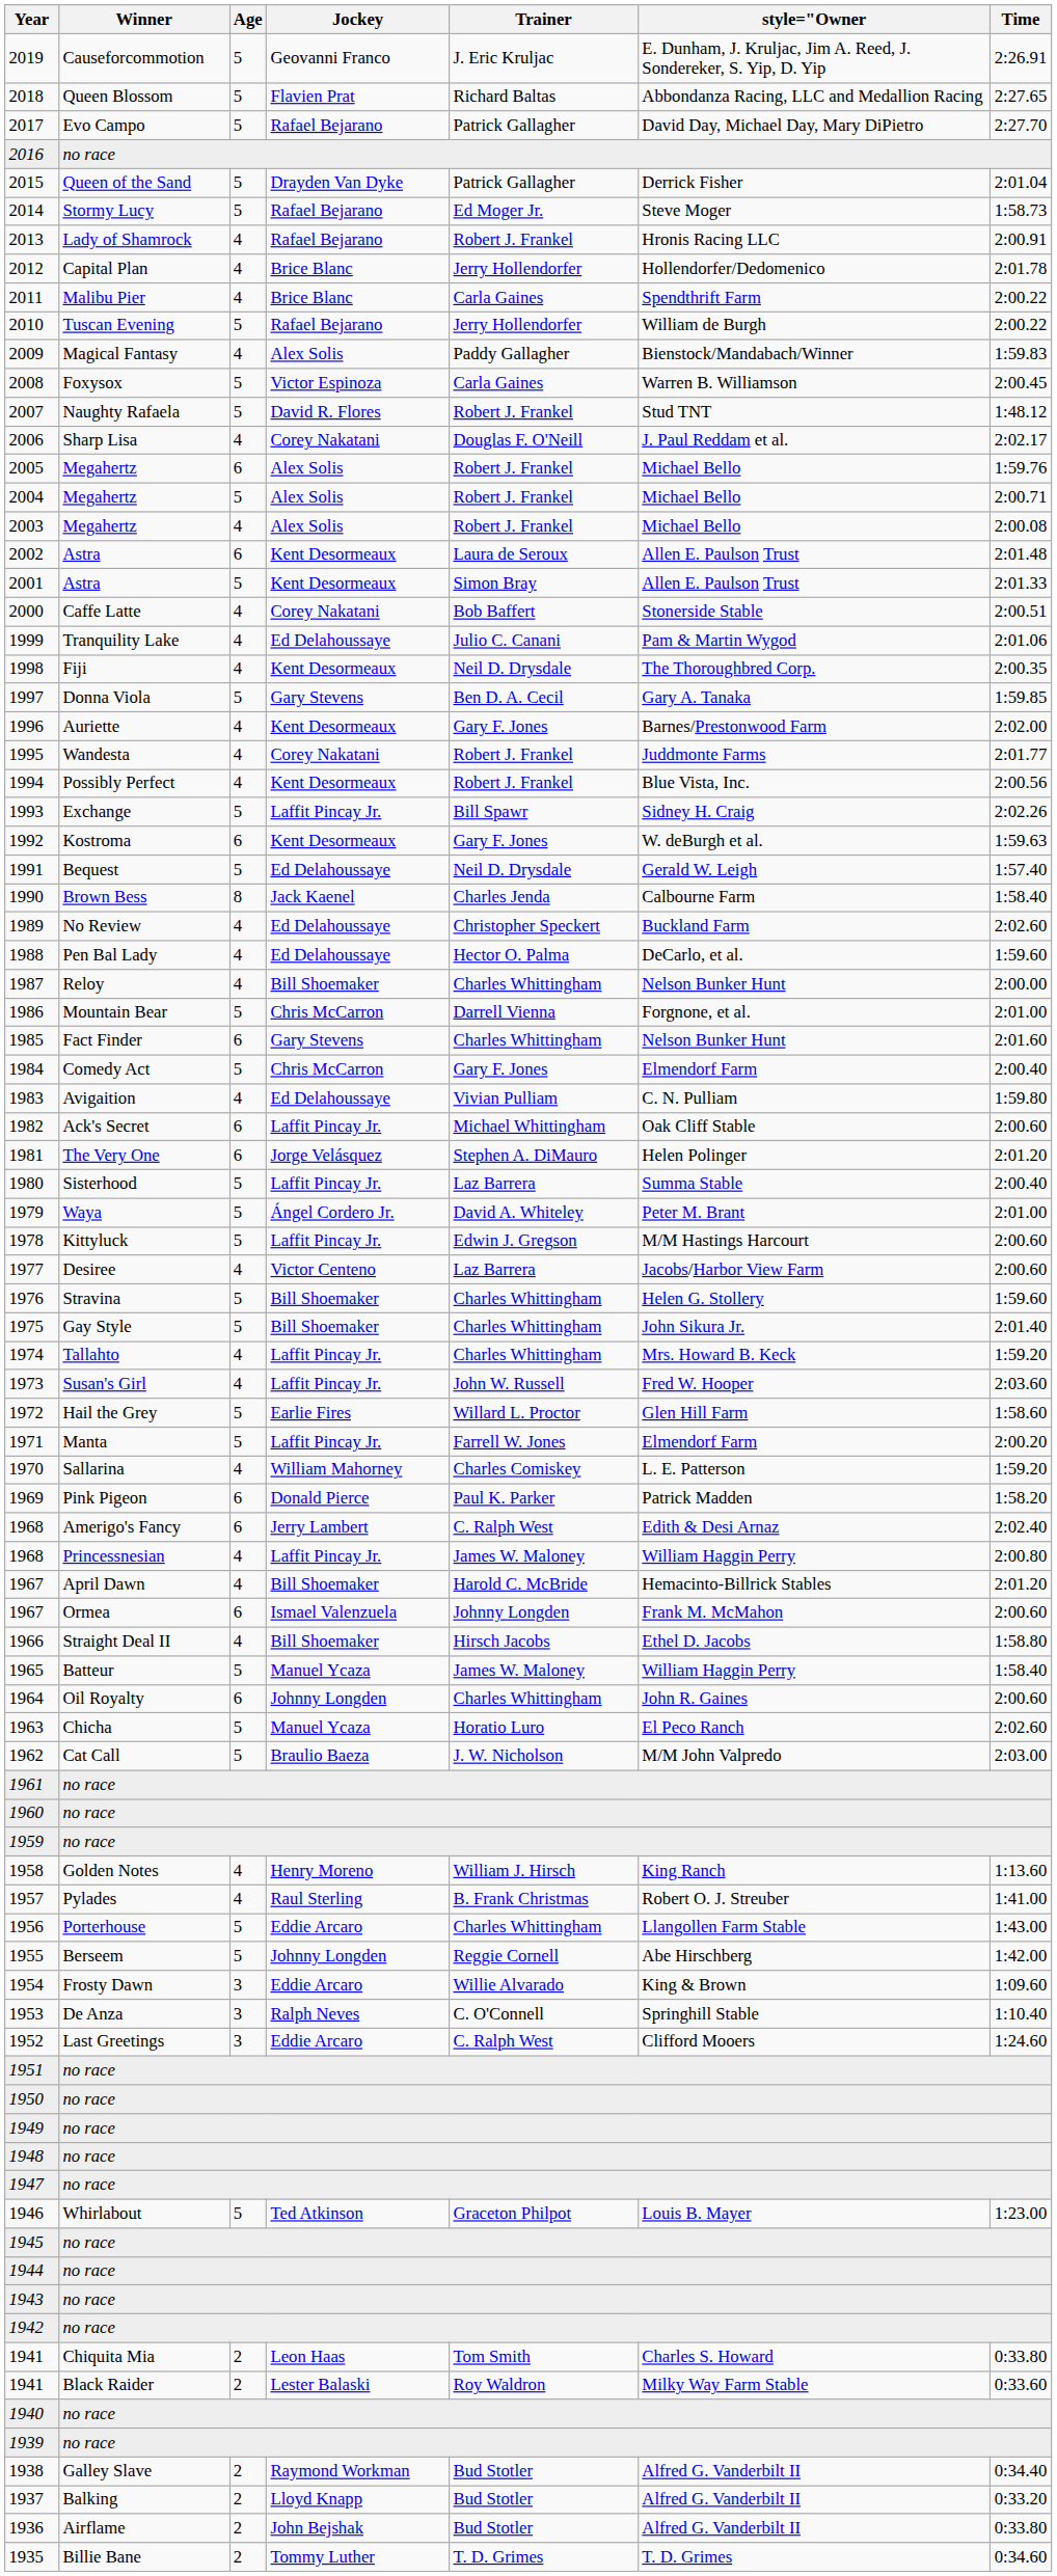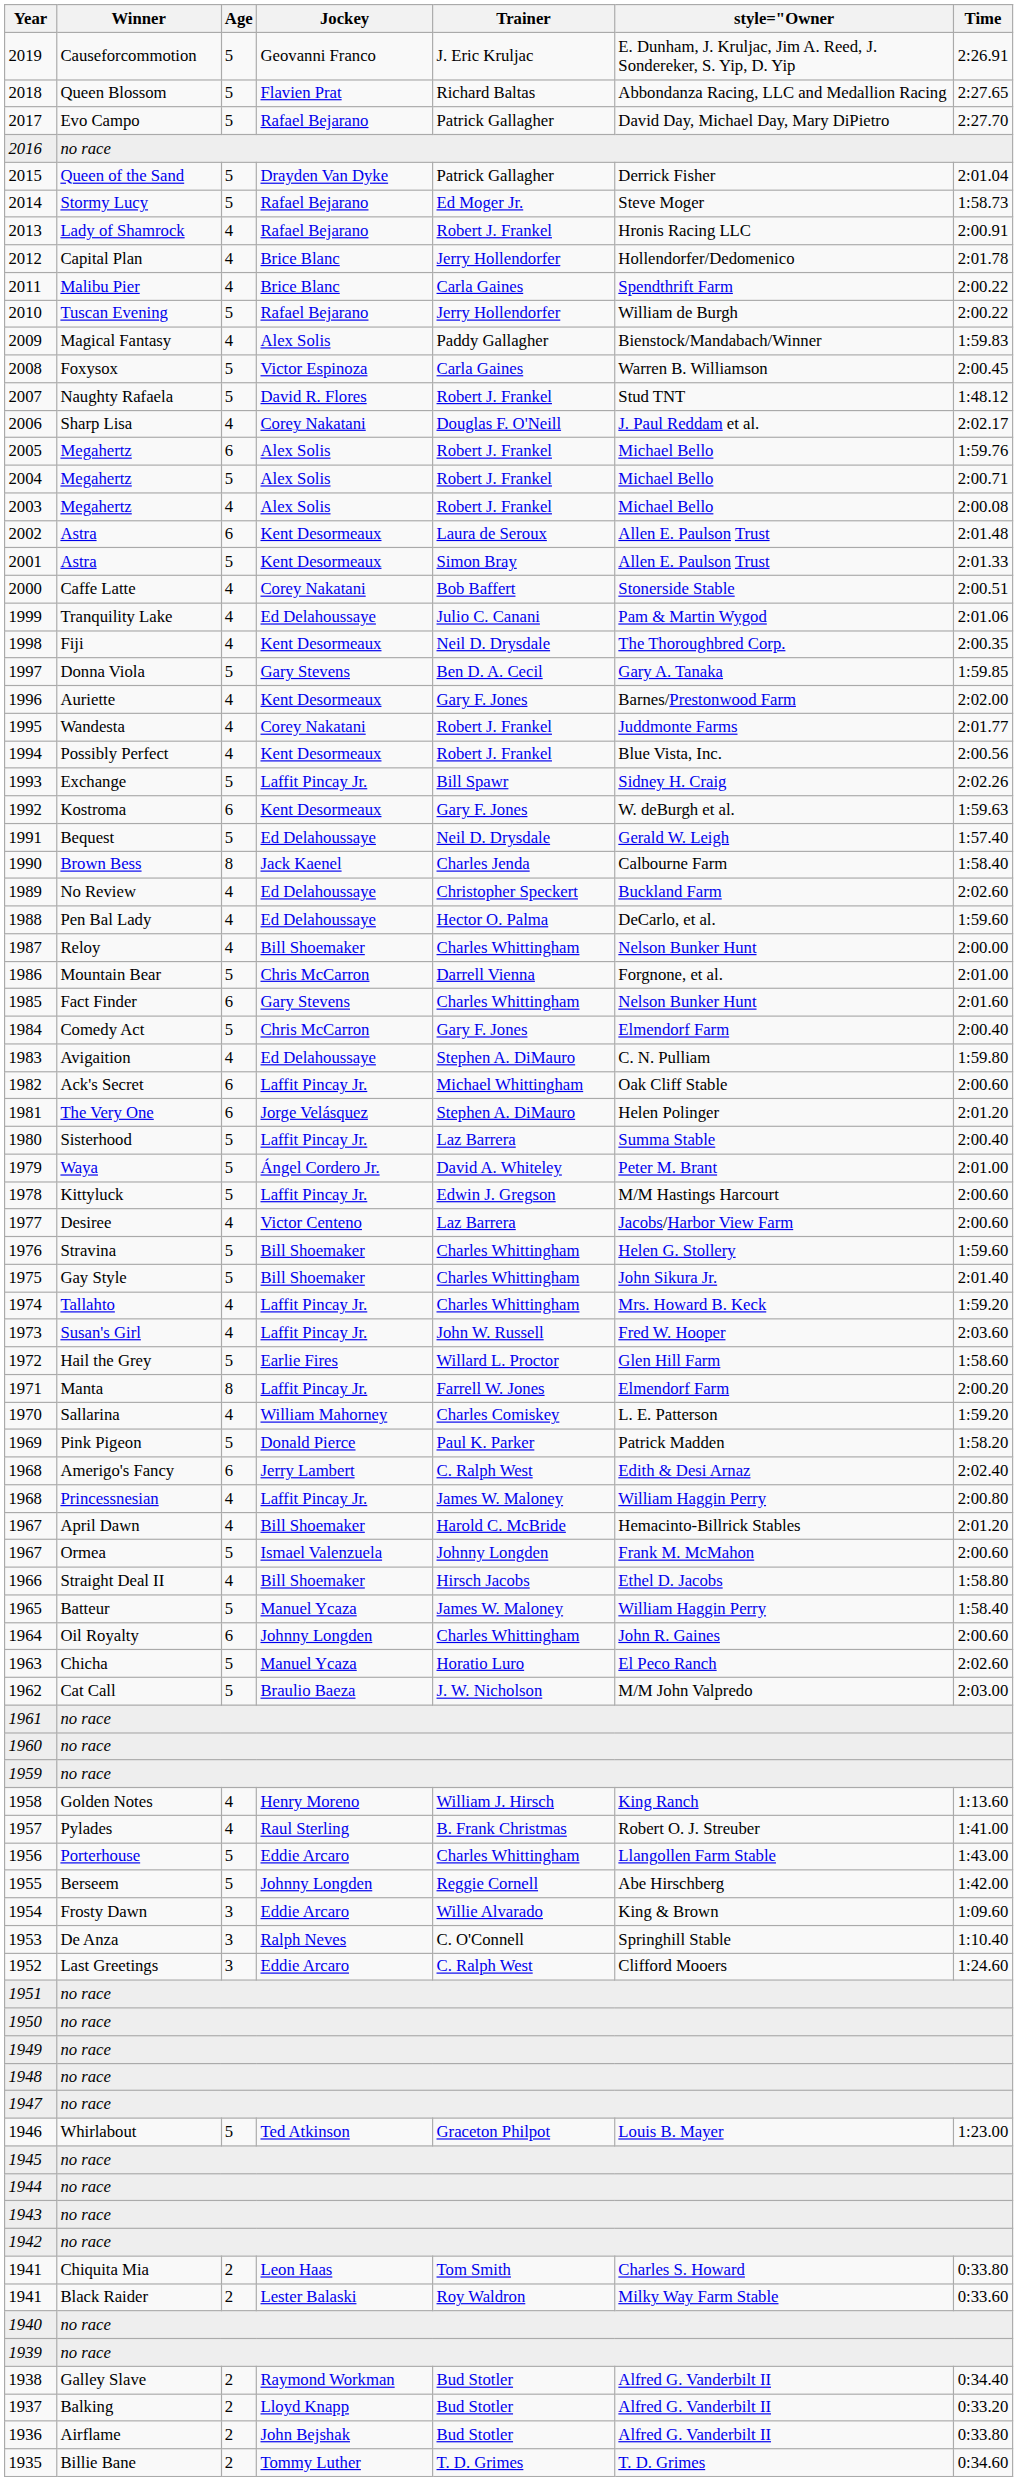1983 | Trainer: Vivian Pulliam -> Stephen A. DiMauro
1971 | Age: 5 -> 8
1969 | Age: 6 -> 5
1967 / Ormea | Age: 6 -> 5
